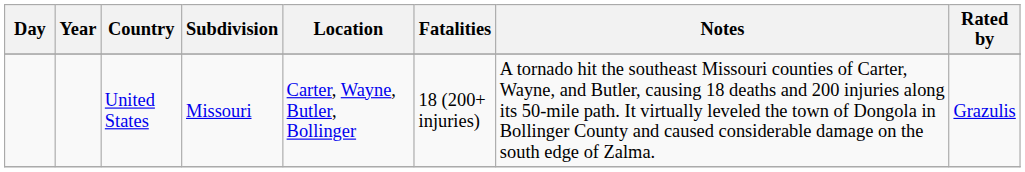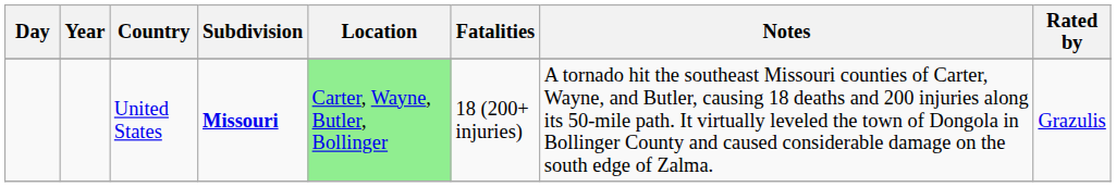United States | Subdivision: normal -> bold
United States | Location: no background -> lightgreen background
